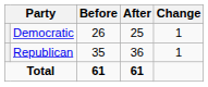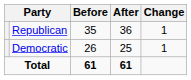rows swapped: Republican <-> Democratic
